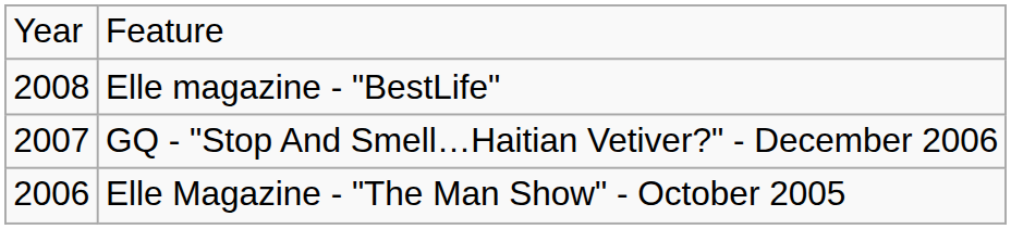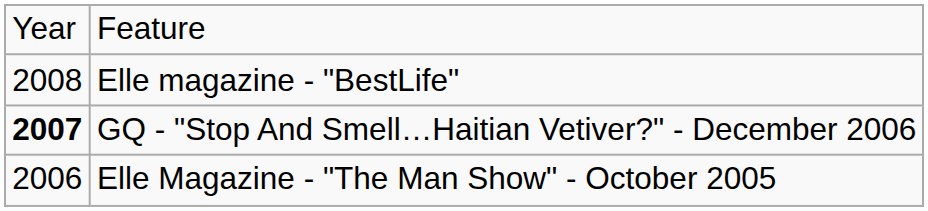GQ - "Stop And Smell…Haitian Vetiver?" - December 2006 | column 1: normal -> bold
